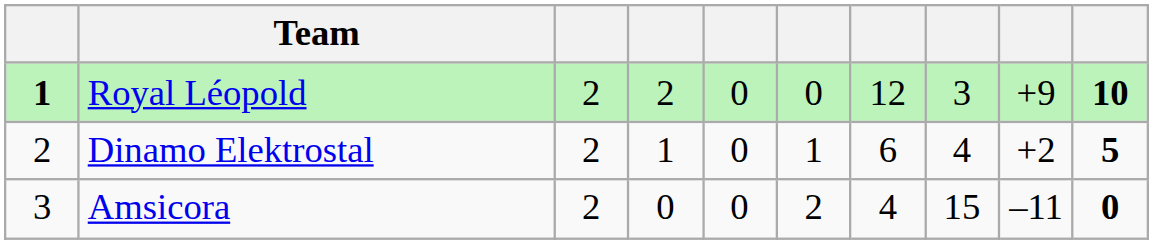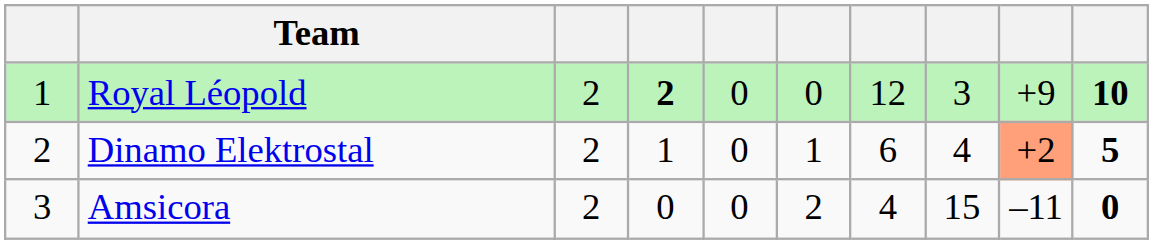Royal Léopold | column 1: bold -> normal
Royal Léopold | column 4: normal -> bold
Dinamo Elektrostal | column 9: no background -> lightsalmon background
